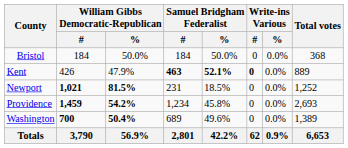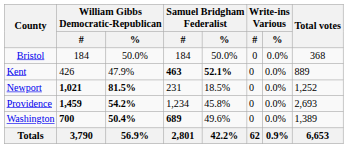Kent | Write-ins Various / #: bold -> normal
Washington | Samuel Bridgham Federalist / #: normal -> bold
